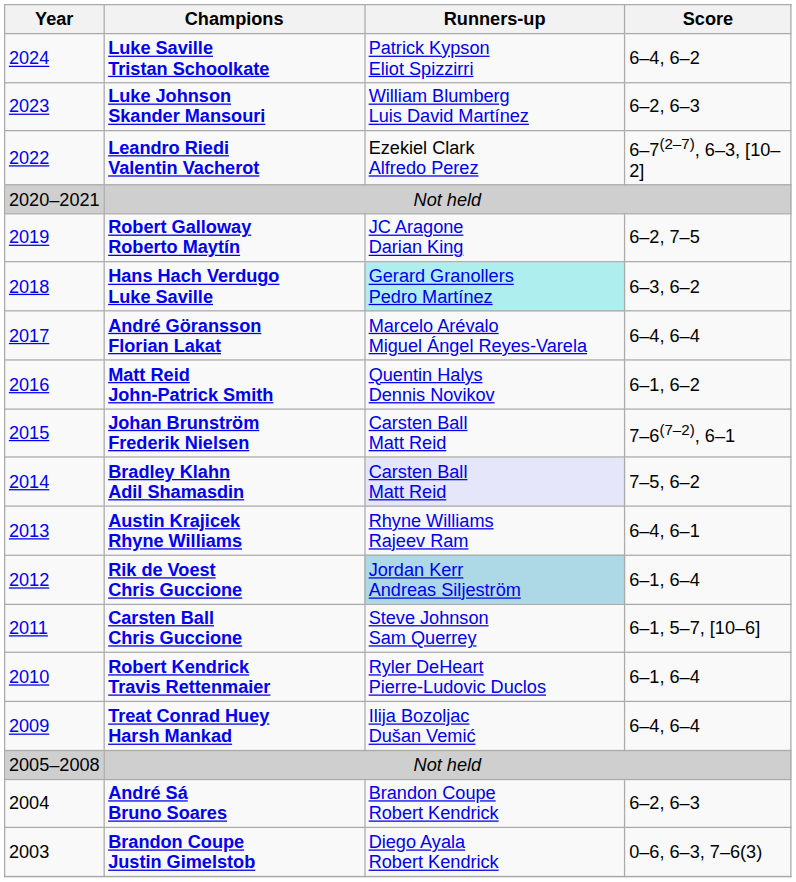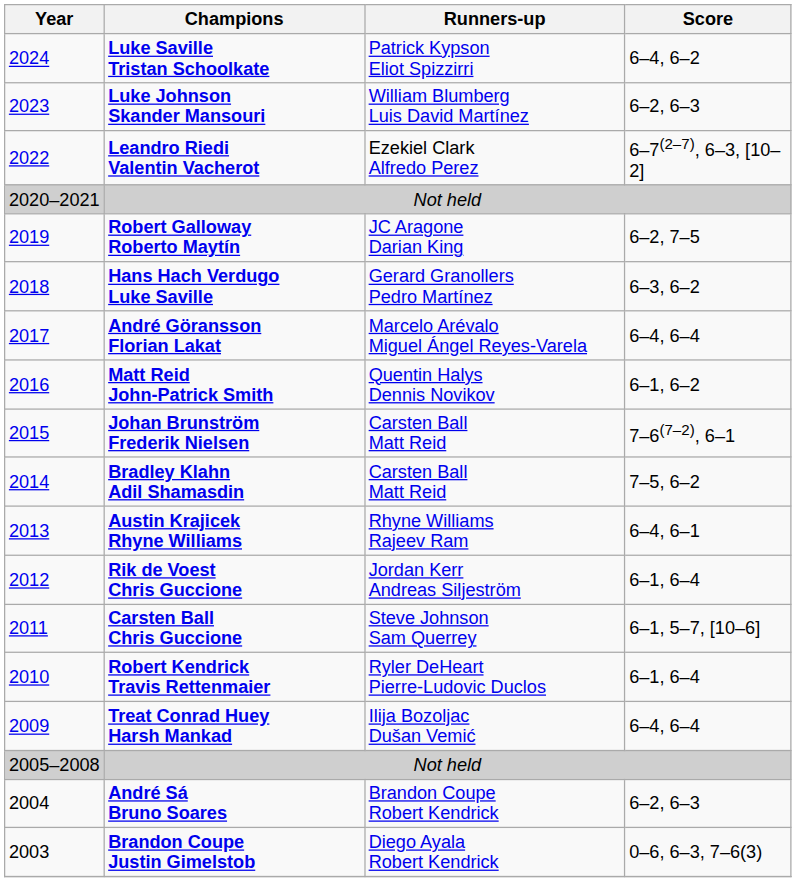Hans Hach Verdugo Luke Saville | Runners-up: paleturquoise background -> no background
Bradley Klahn Adil Shamasdin | Runners-up: lavender background -> no background
Rik de Voest Chris Guccione | Runners-up: lightblue background -> no background
